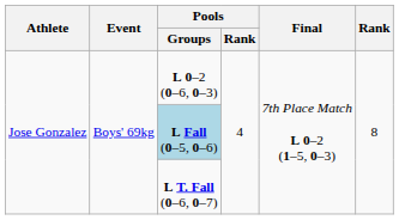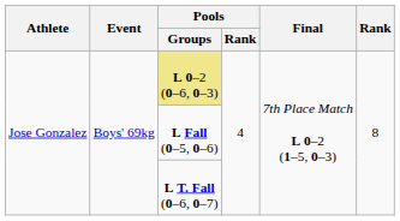L 0–2 (0–6, 0–3) | Pools / Groups: no background -> khaki background
L Fall (0–5, 0–6) | Pools / Groups: lightblue background -> no background
